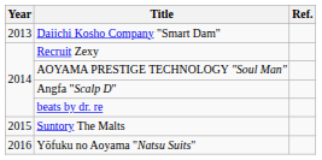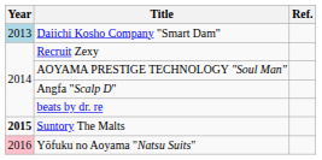Daiichi Kosho Company "Smart Dam" | Year: no background -> lightblue background
Suntory The Malts | Year: normal -> bold
Yōfuku no Aoyama "Natsu Suits" | Year: no background -> pink background
